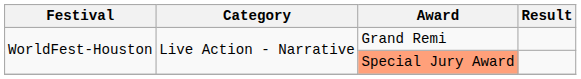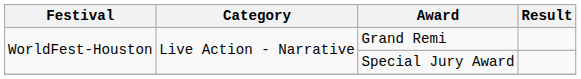Special Jury Award | Award: lightsalmon background -> no background
